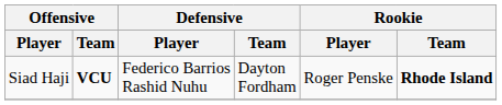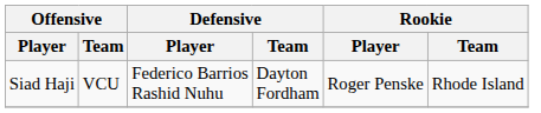Siad Haji | Offensive / Team: bold -> normal
Siad Haji | Rookie / Team: bold -> normal
